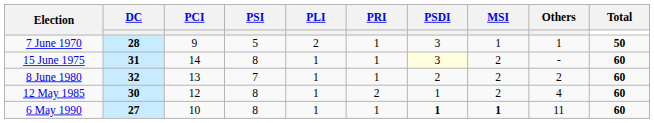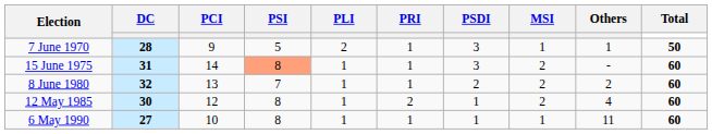15 June 1975 | PSI: no background -> lightsalmon background
15 June 1975 | PSDI: lightyellow background -> no background
6 May 1990 | PSDI: bold -> normal
6 May 1990 | MSI: bold -> normal
